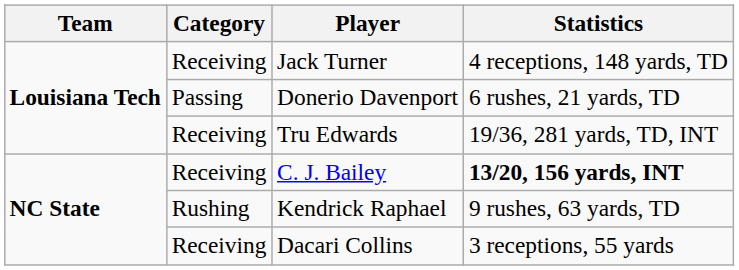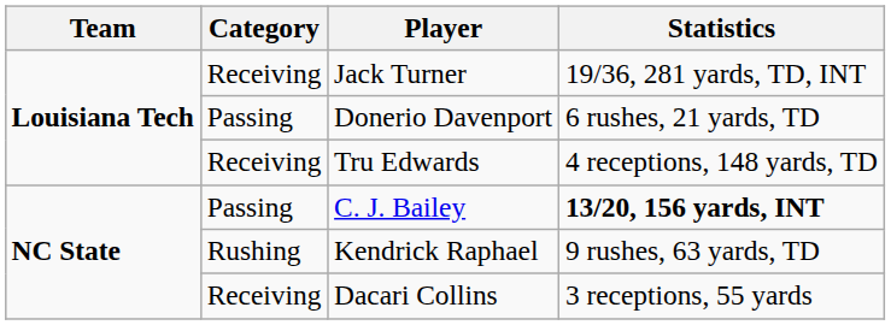Jack Turner | Statistics: 4 receptions, 148 yards, TD -> 19/36, 281 yards, TD, INT
Tru Edwards | Statistics: 19/36, 281 yards, TD, INT -> 4 receptions, 148 yards, TD
C. J. Bailey | Category: Receiving -> Passing
